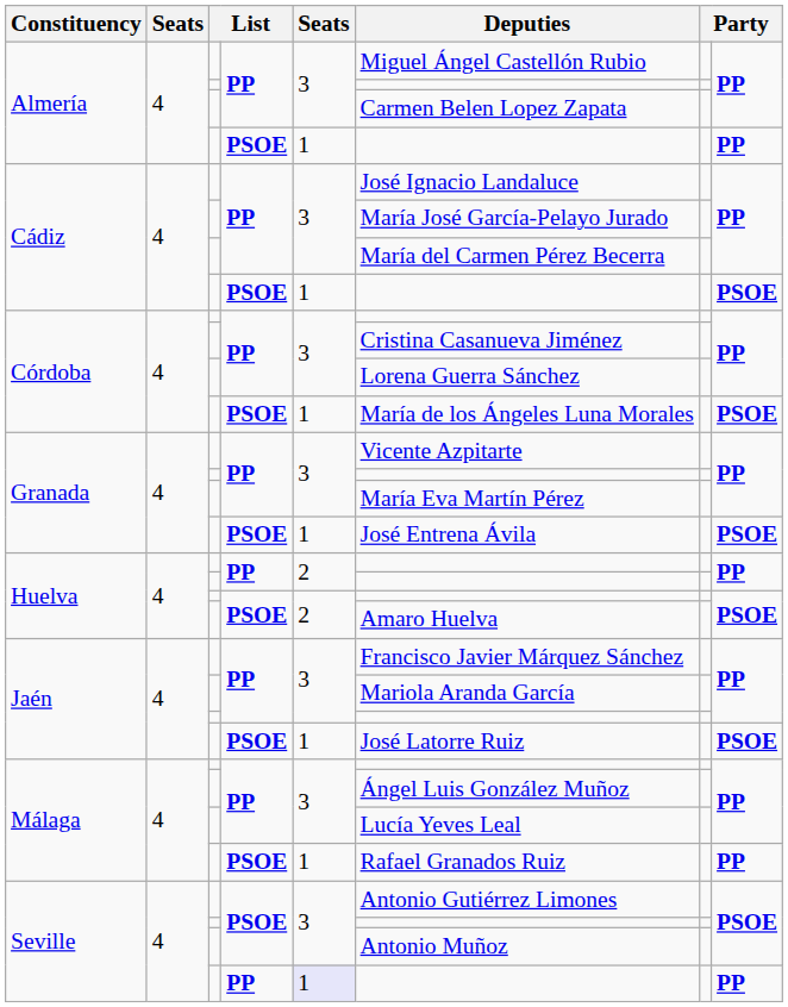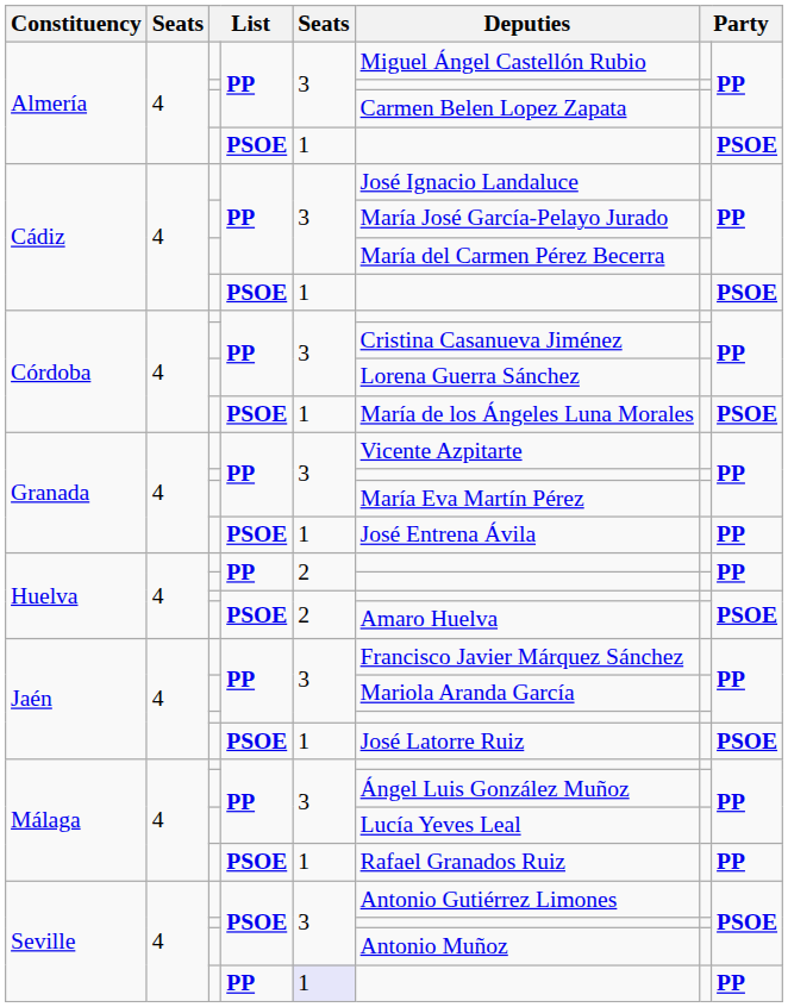Almería / PSOE | column 8: PP -> PSOE
Granada / PSOE | column 8: PSOE -> PP
